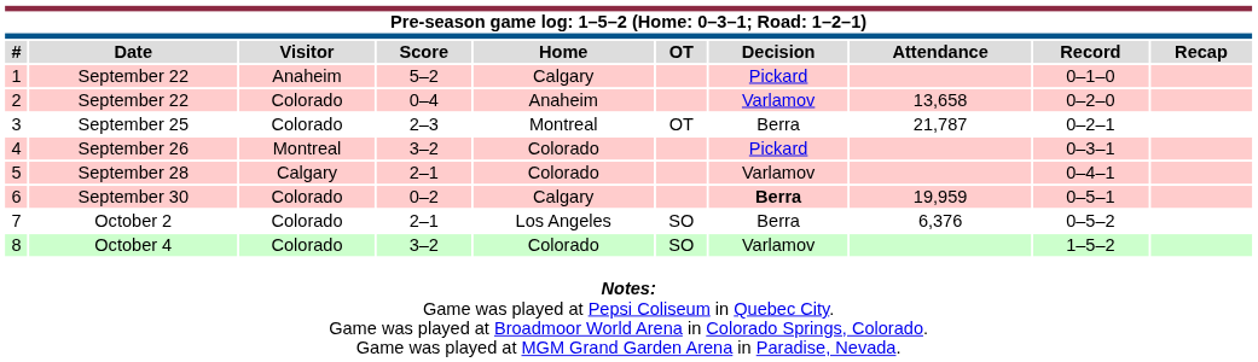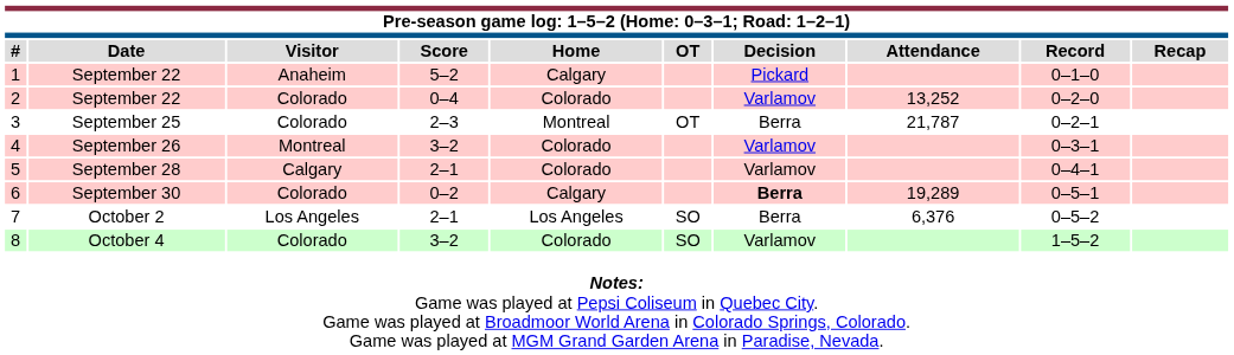2 | Home: Anaheim -> Colorado
2 | Attendance: 13,658 -> 13,252
4 | Decision: Pickard -> Varlamov
6 | Attendance: 19,959 -> 19,289
7 | Visitor: Colorado -> Los Angeles
